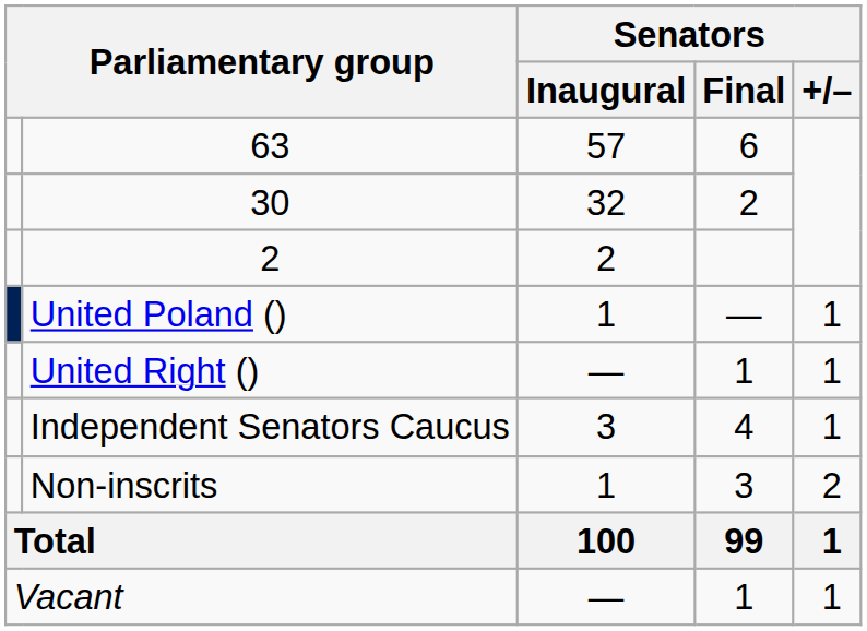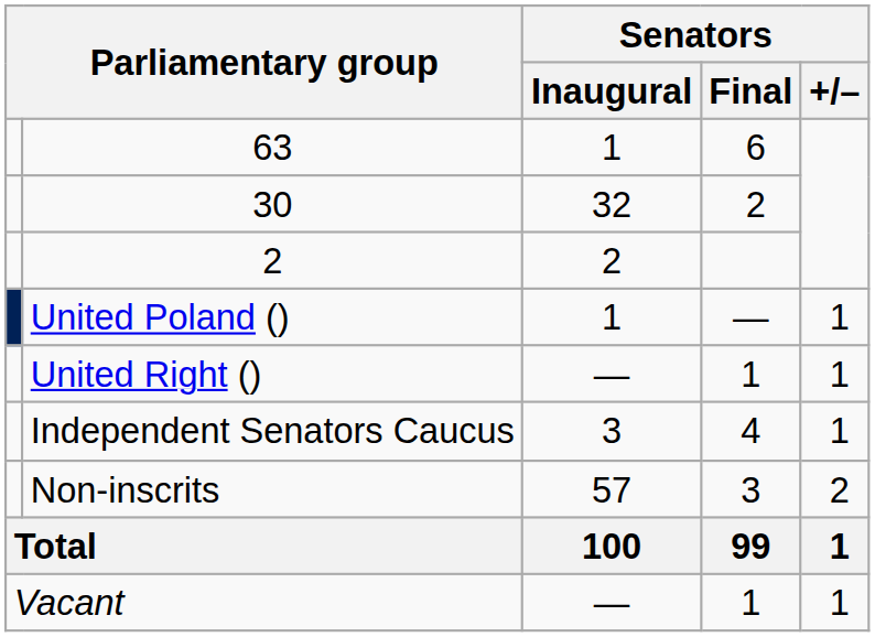63 | Senators / Inaugural: 57 -> 1
Non-inscrits | Senators / Inaugural: 1 -> 57
